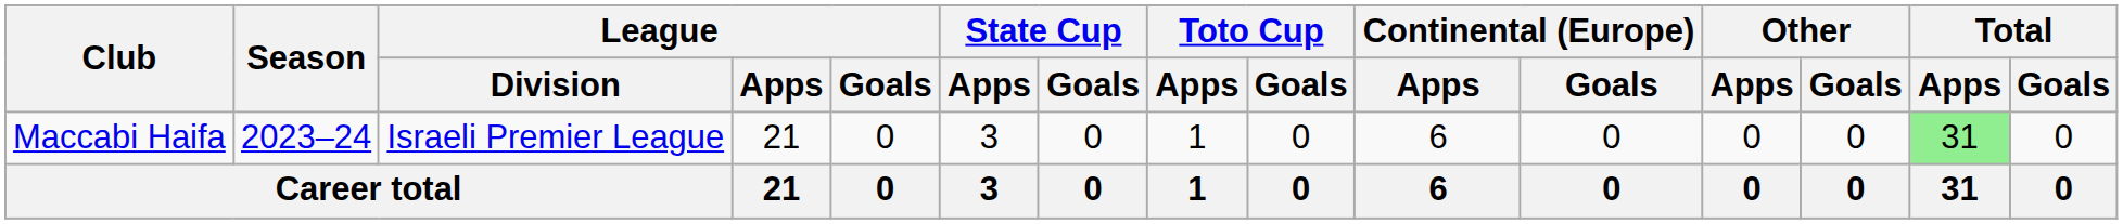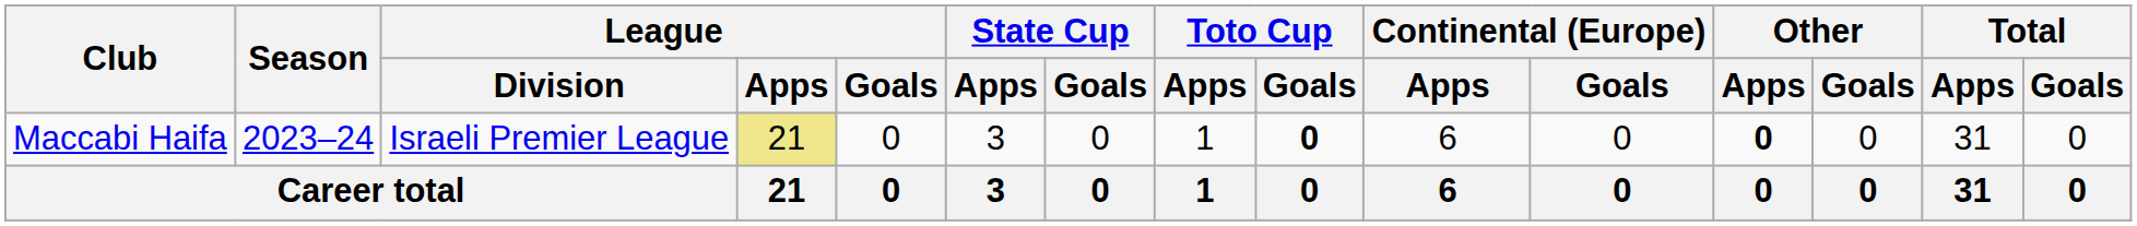Maccabi Haifa | League / Apps: no background -> khaki background
Maccabi Haifa | Toto Cup / Goals: normal -> bold
Maccabi Haifa | Other / Apps: normal -> bold
Maccabi Haifa | Total / Apps: lightgreen background -> no background
